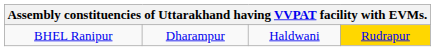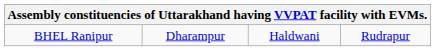BHEL Ranipur | column 4: gold background -> no background
